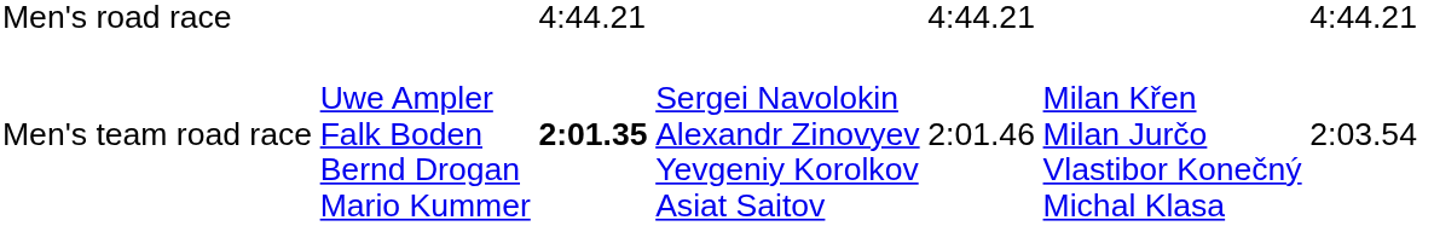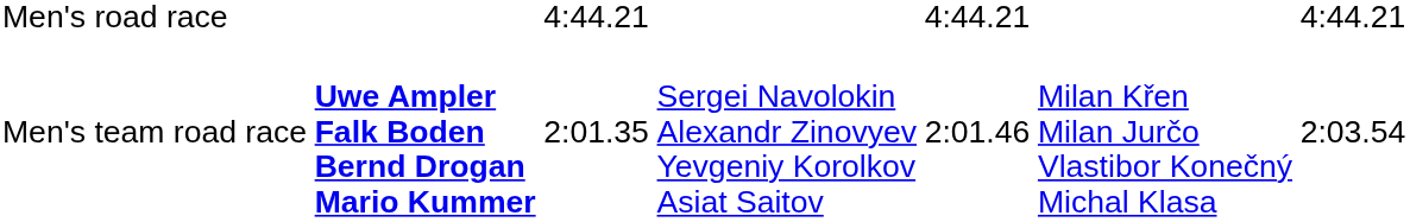Men's team road race | column 2: normal -> bold
Men's team road race | column 3: bold -> normal
